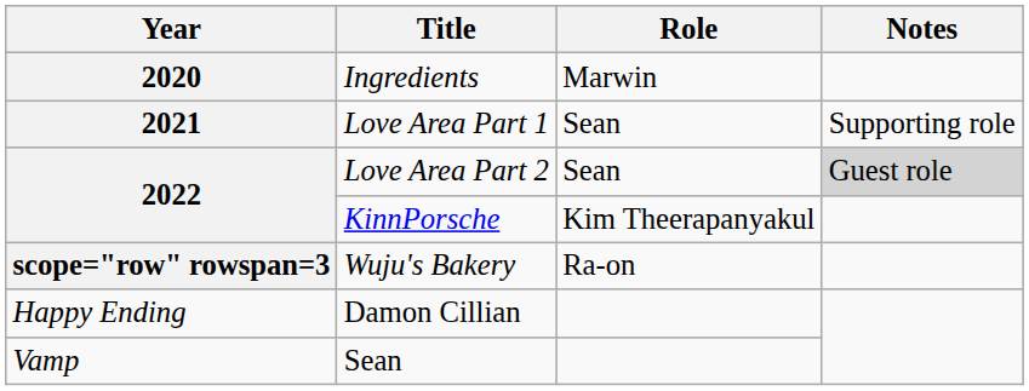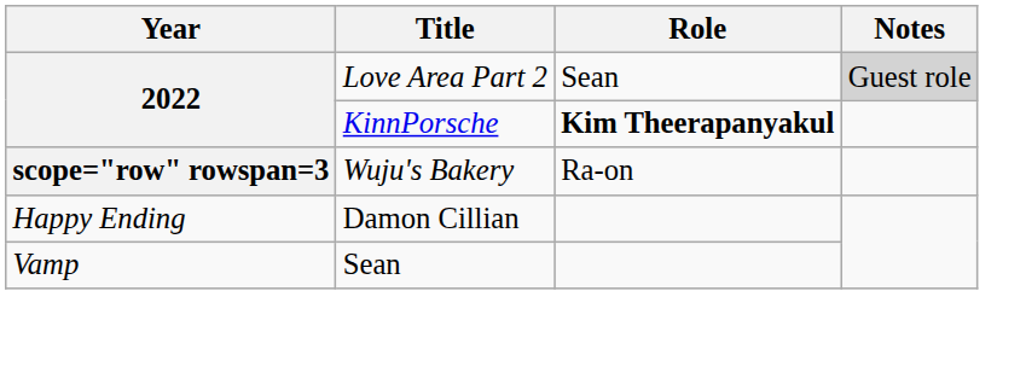- row: 2020 | Ingredients | Marwin
- row: 2021 | Love Area Part 1 | Sean | Supporting role
KinnPorsche | Role: normal -> bold
